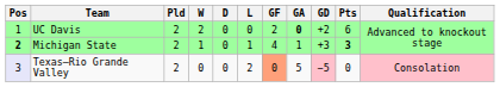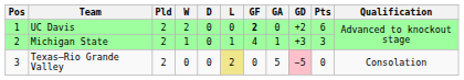UC Davis | GF: normal -> bold
UC Davis | GA: bold -> normal
Michigan State | Pos: bold -> normal
Michigan State | Pts: bold -> normal
Texas–Rio Grande Valley | Pos: lavender background -> no background
Texas–Rio Grande Valley | L: no background -> khaki background
Texas–Rio Grande Valley | GF: lightsalmon background -> no background
Texas–Rio Grande Valley | Qualification: pink background -> no background
